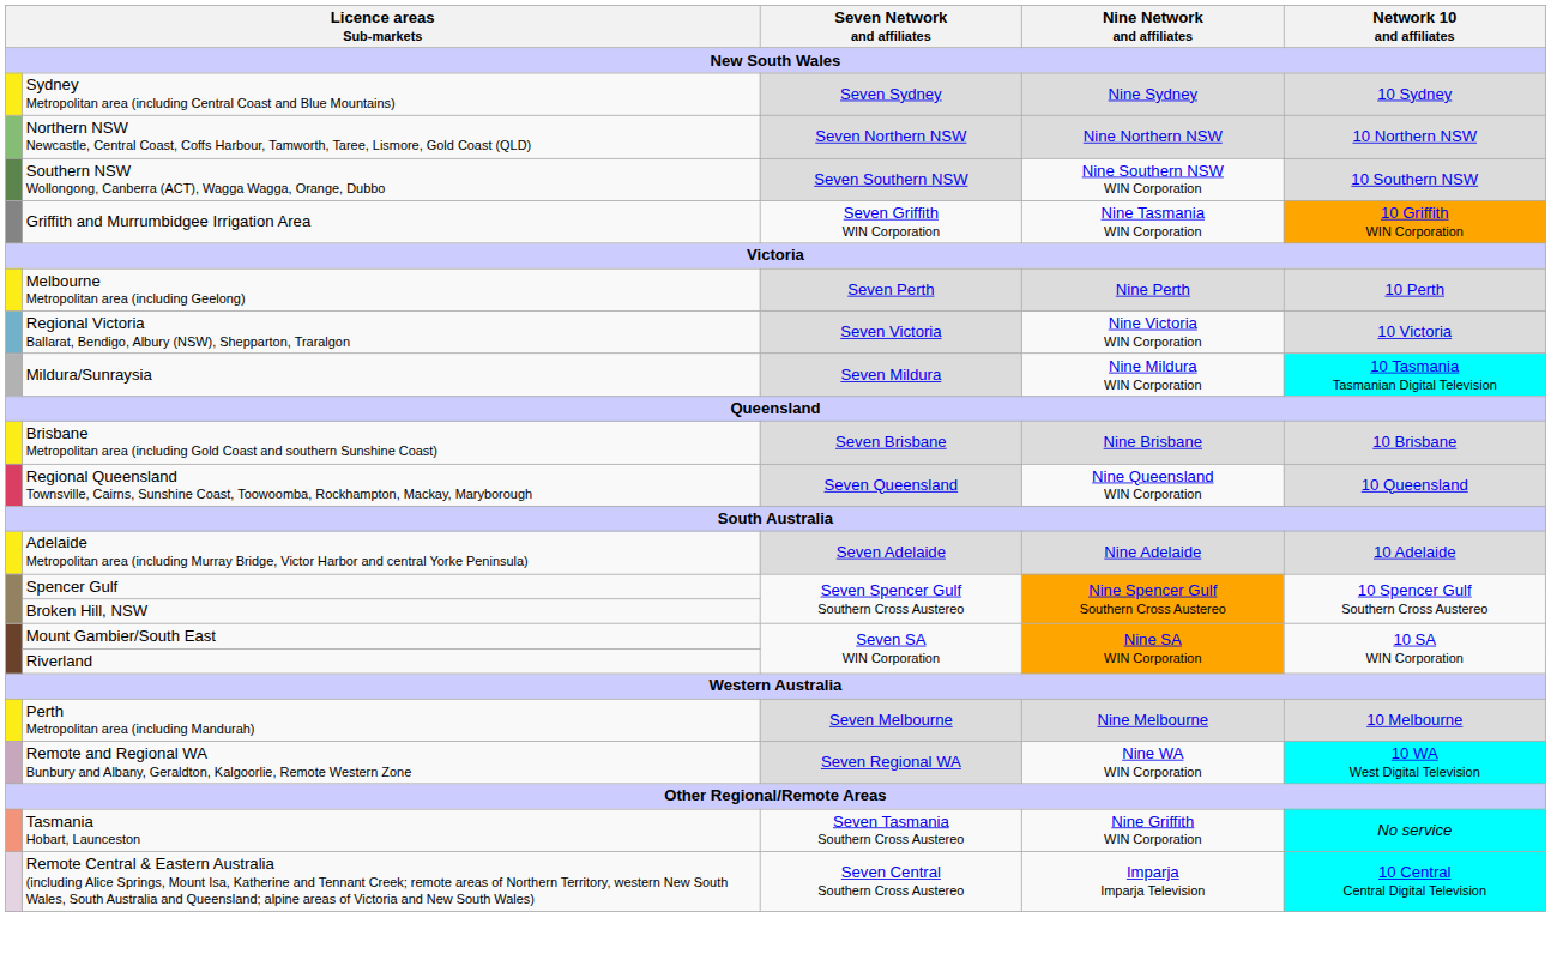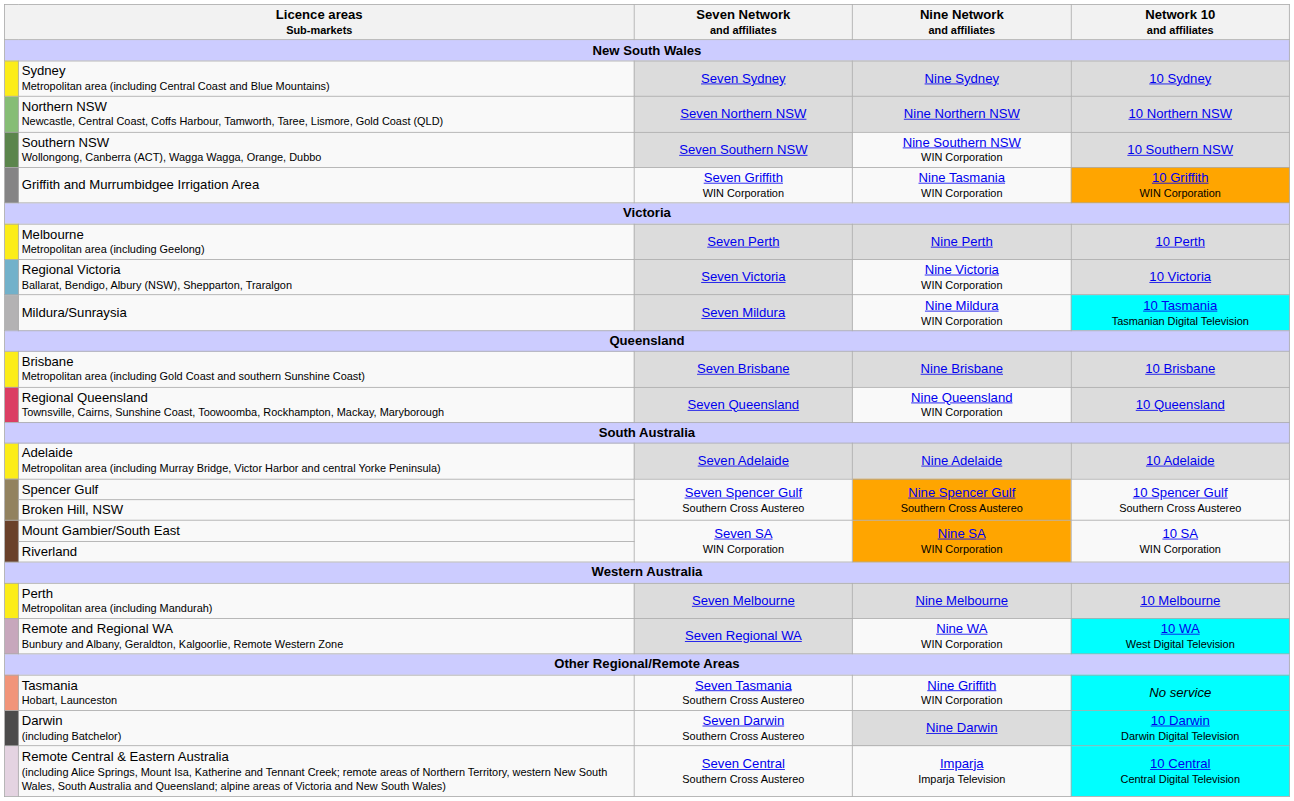+ row: Darwin (including Batchelor) | Seven Darwin Southern Cross Austereo | Nine Darwin | 10 Darwin Darwin Digital Television
